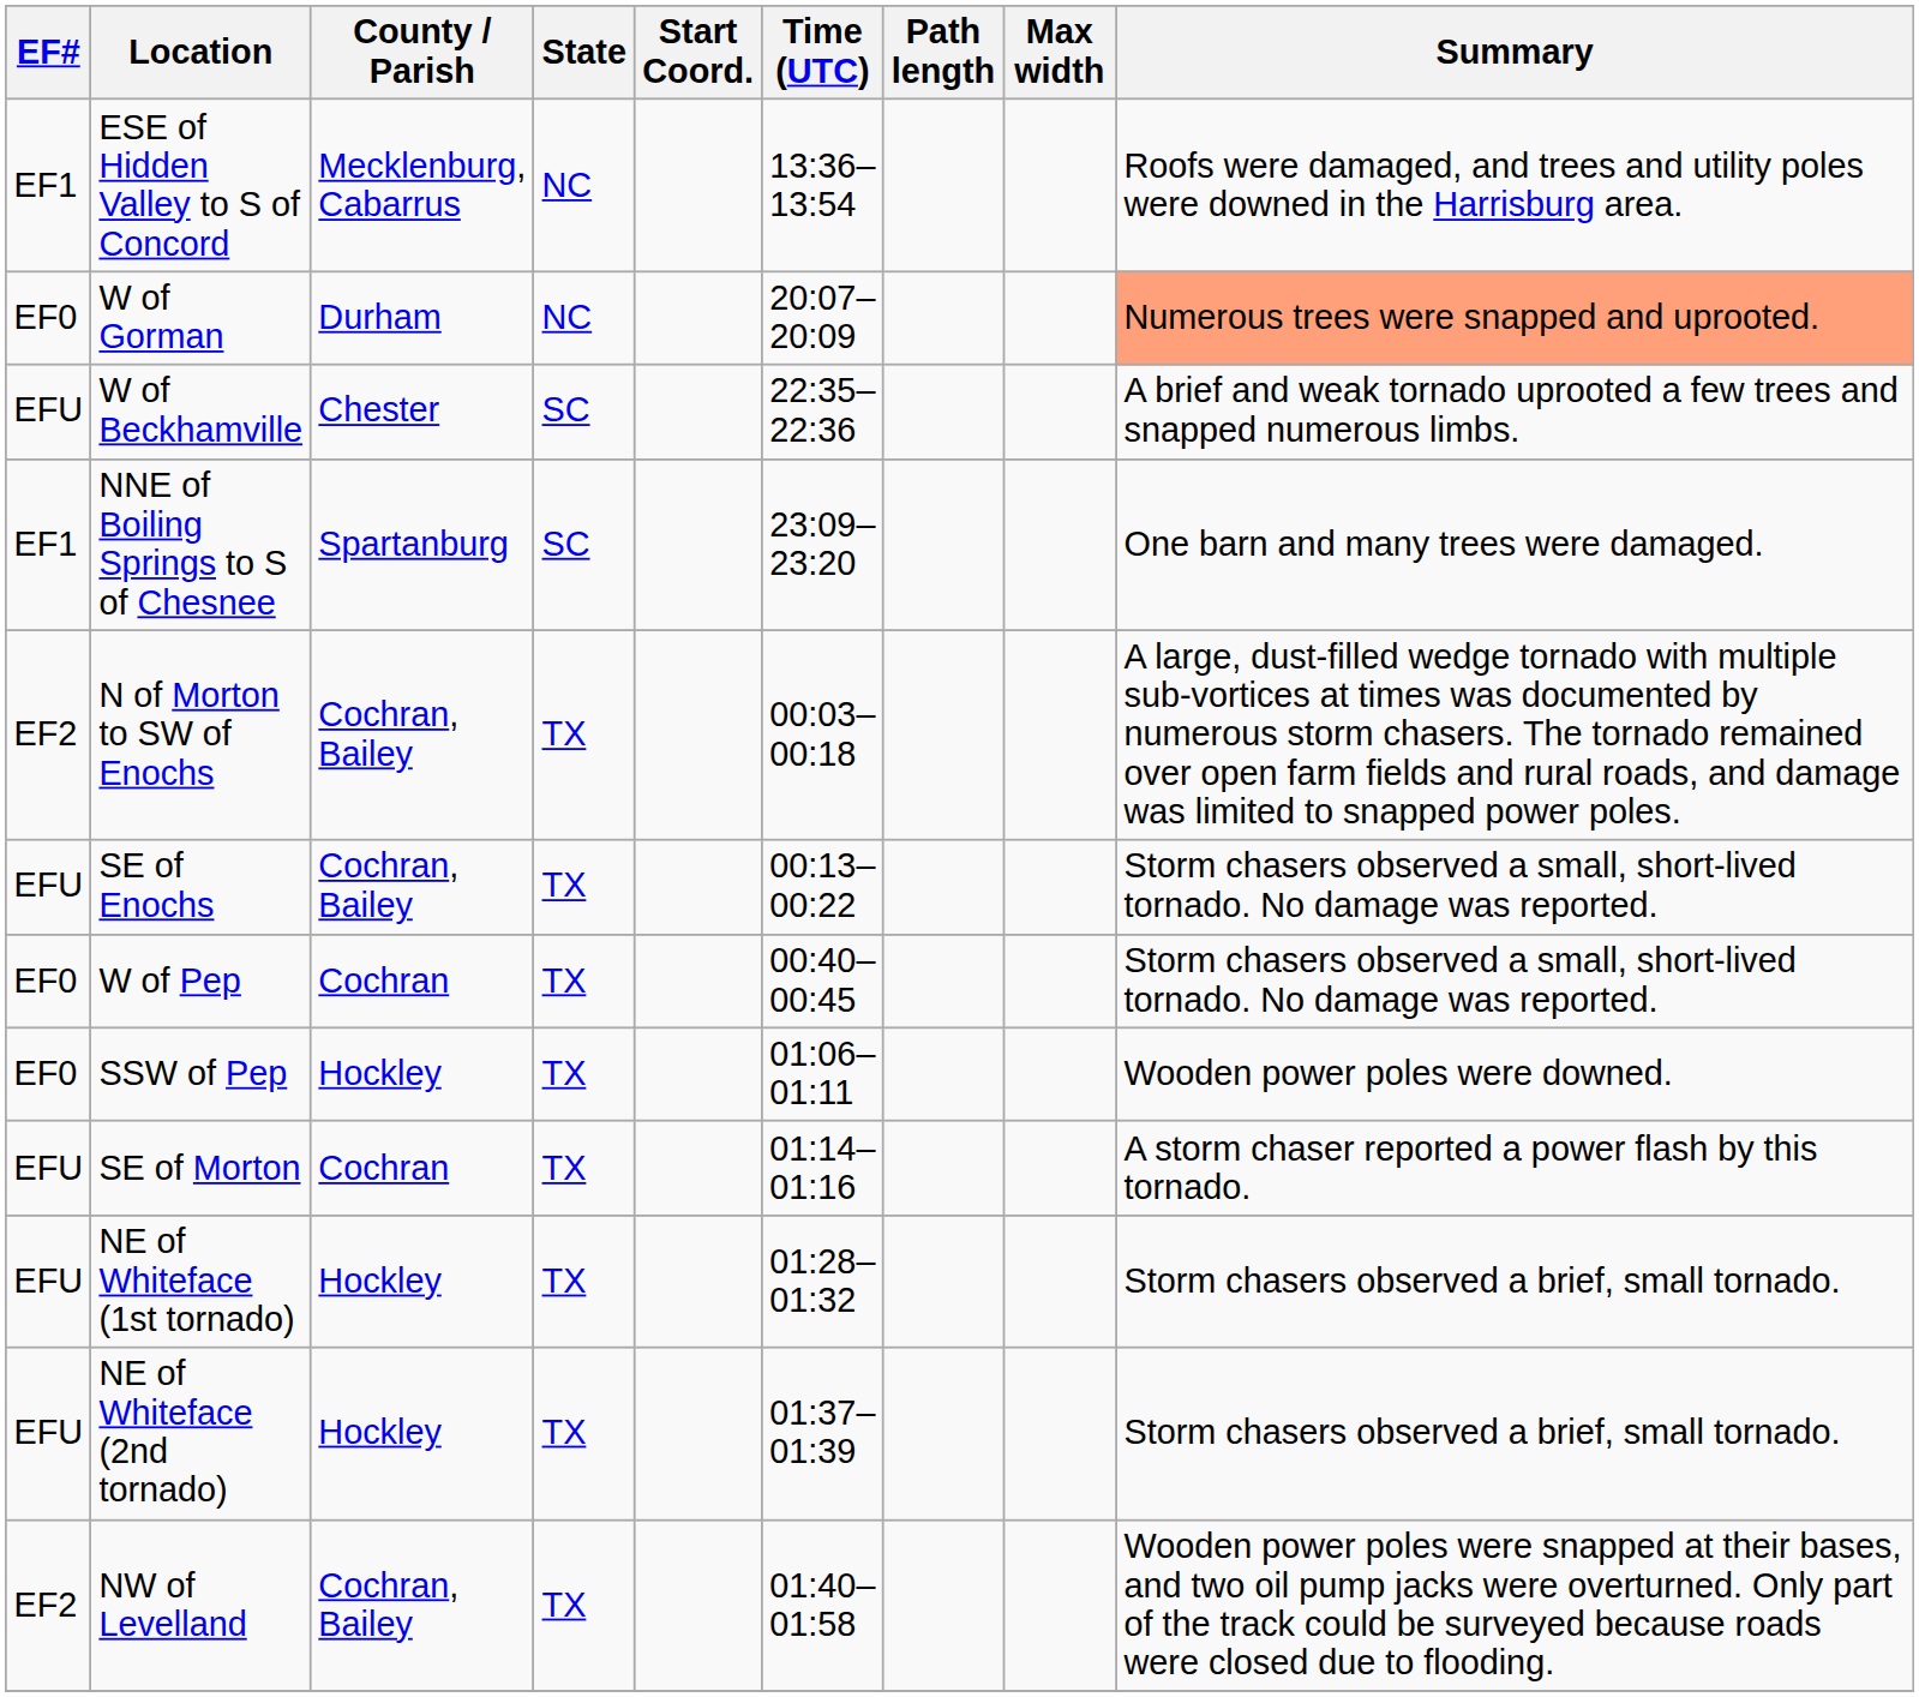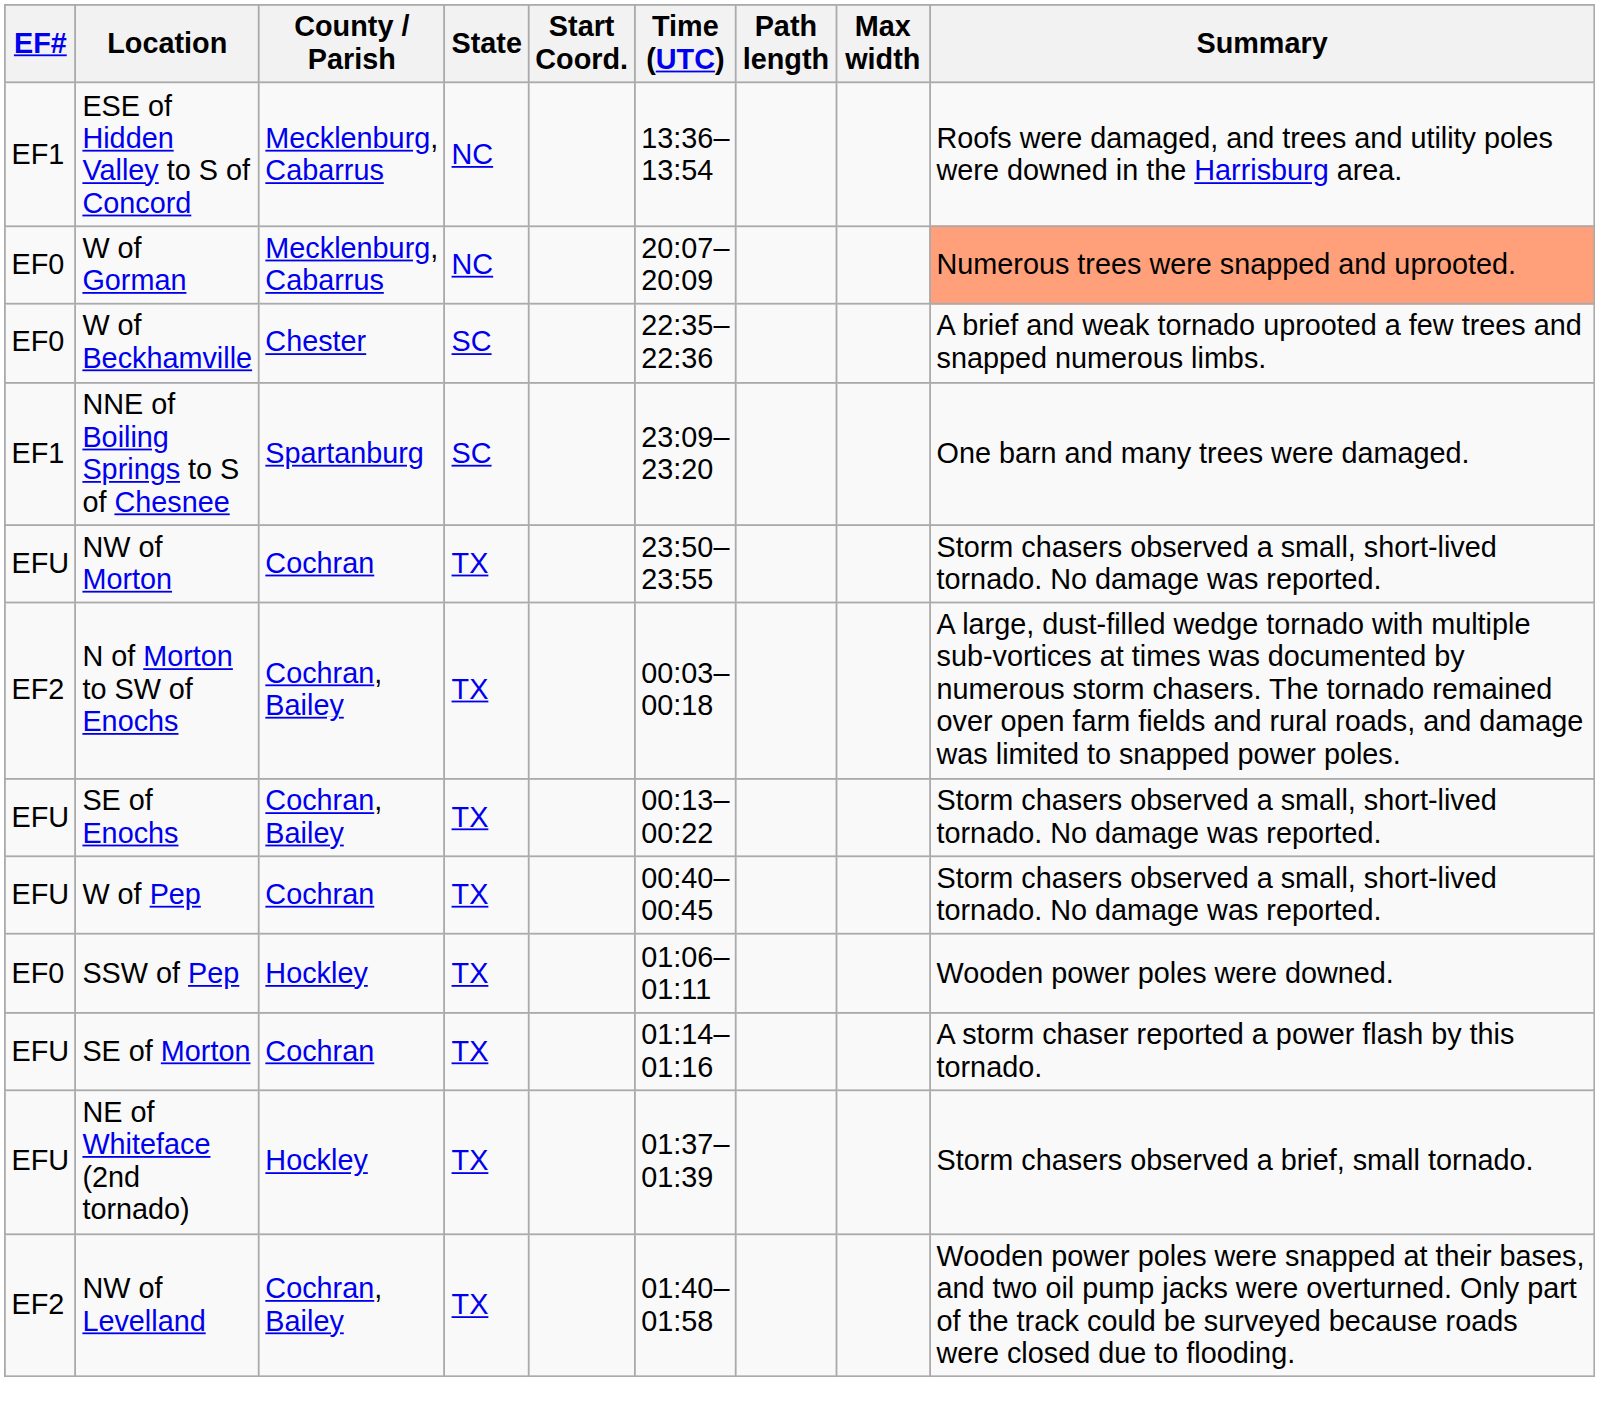W of Gorman | County / Parish: Durham -> Mecklenburg, Cabarrus
W of Beckhamville | EF#: EFU -> EF0
+ row: EFU | NW of Morton | Cochran | TX | 23:50–23:55 | Storm chasers observed a small, short-lived tornado. No damage was reported.
W of Pep | EF#: EF0 -> EFU
- row: EFU | NE of Whiteface (1st tornado) | Hockley | TX | 01:28–01:32 | Storm chasers observed a brief, small tornado.
